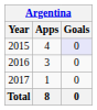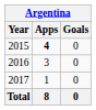2015 | Apps: normal -> bold
2015 | Goals: lavender background -> no background
